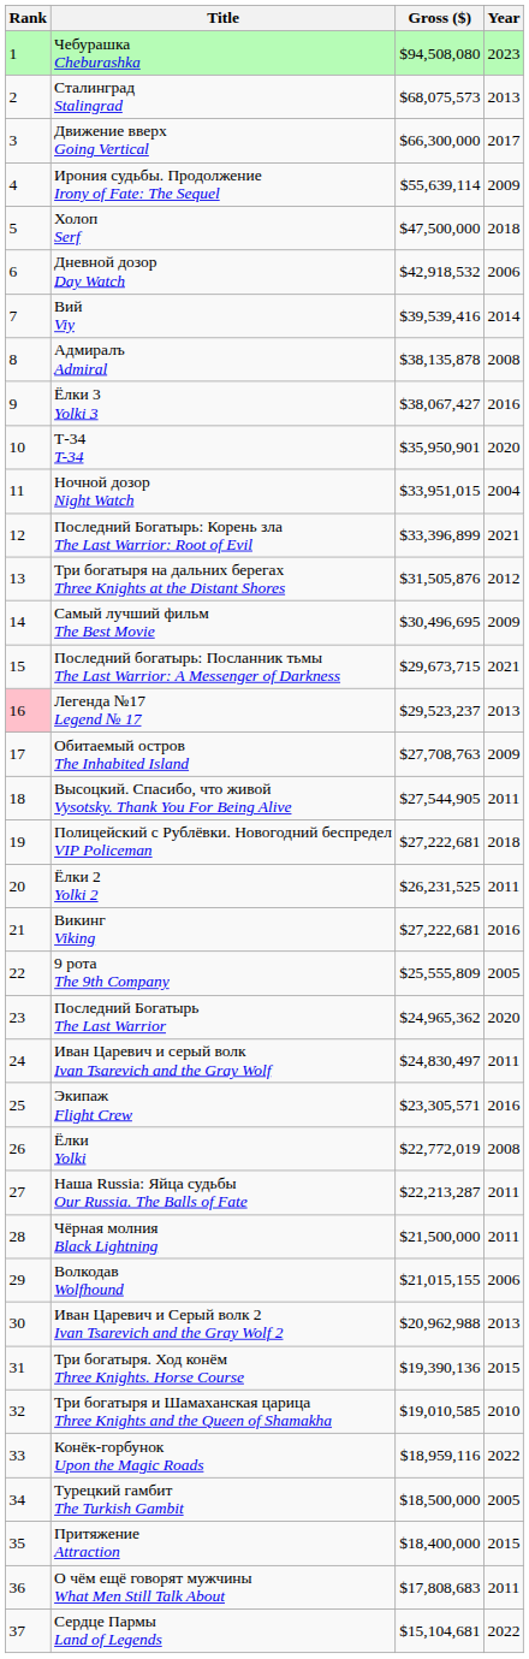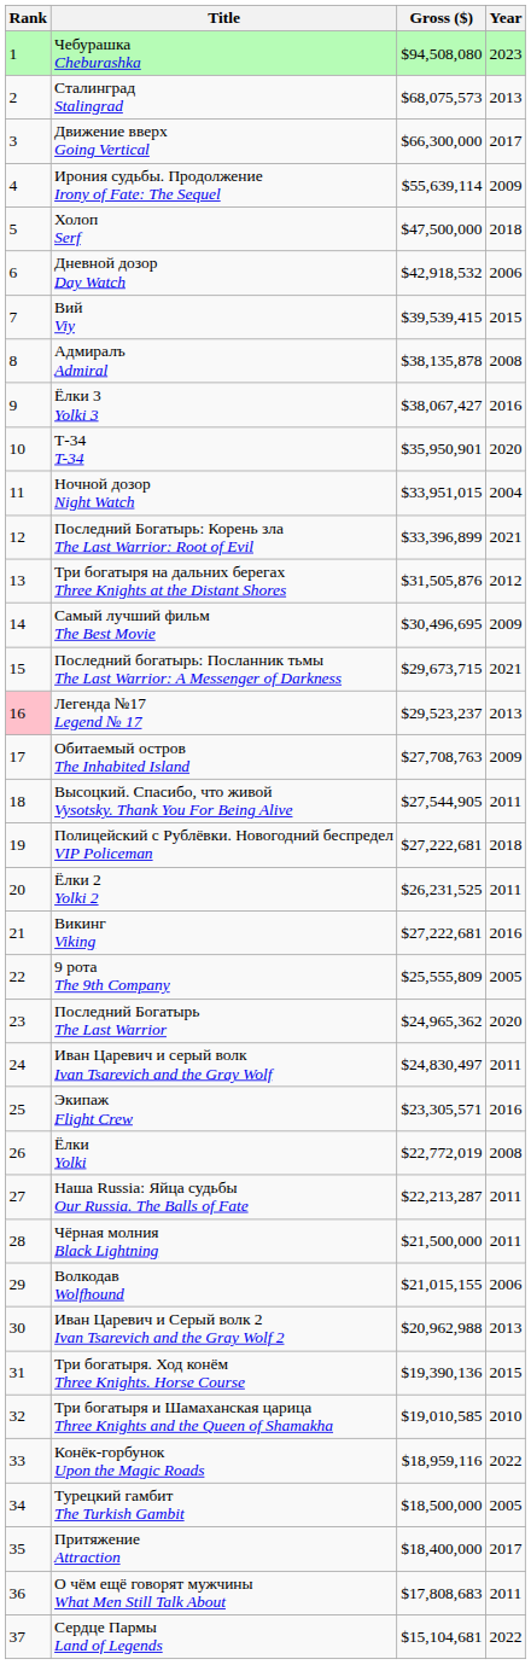Вий Viy | Gross ($): $39,539,416 -> $39,539,415
Вий Viy | Year: 2014 -> 2015
Притяжение Attraction | Year: 2015 -> 2017
